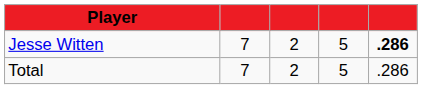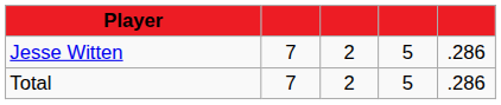Jesse Witten | column 5: bold -> normal
